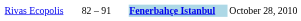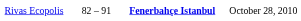Rivas Ecopolis | column 3: lightblue background -> no background
